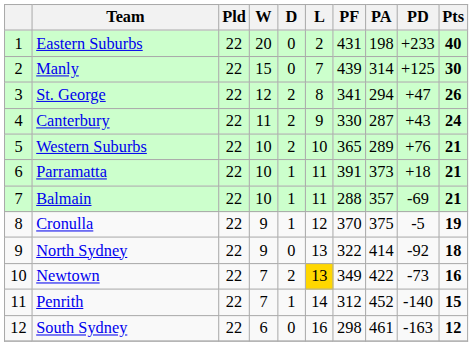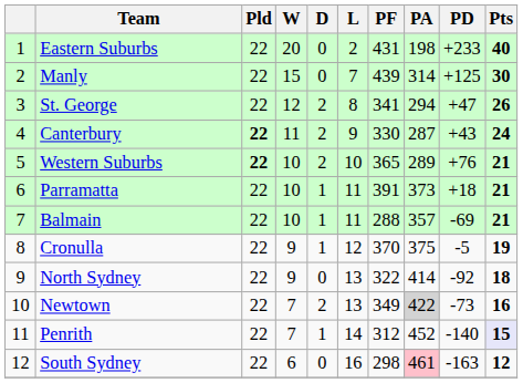Canterbury | Pld: normal -> bold
Western Suburbs | Pld: normal -> bold
Newtown | L: gold background -> no background
Newtown | PA: no background -> lightgrey background
Penrith | Pts: no background -> lavender background
South Sydney | PA: no background -> pink background
